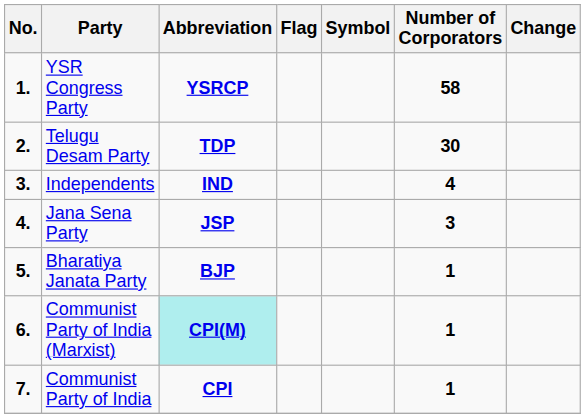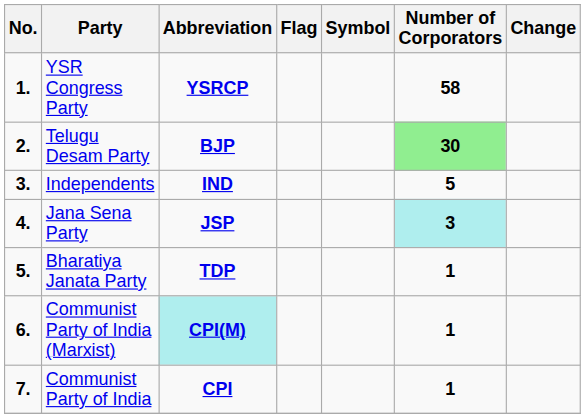Telugu Desam Party | Abbreviation: TDP -> BJP
Telugu Desam Party | Number of Corporators: no background -> lightgreen background
Independents | Number of Corporators: 4 -> 5
Jana Sena Party | Number of Corporators: no background -> paleturquoise background
Bharatiya Janata Party | Abbreviation: BJP -> TDP
